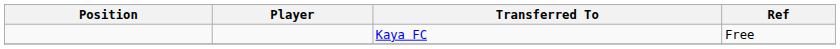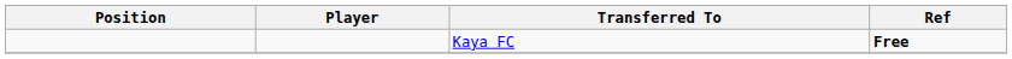Kaya FC | Ref: normal -> bold
